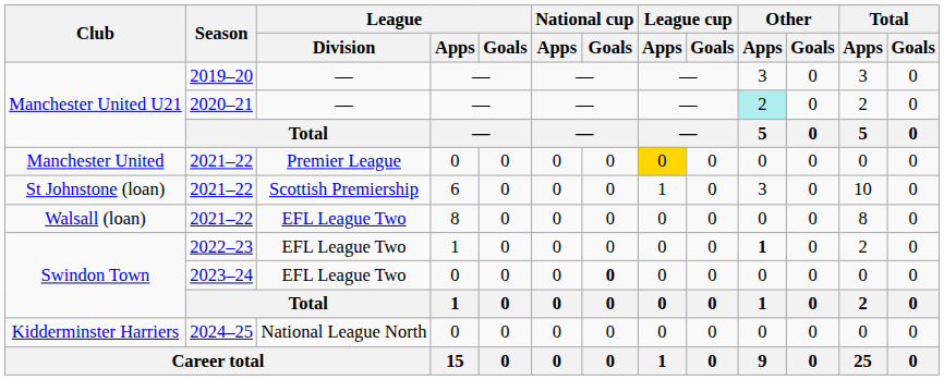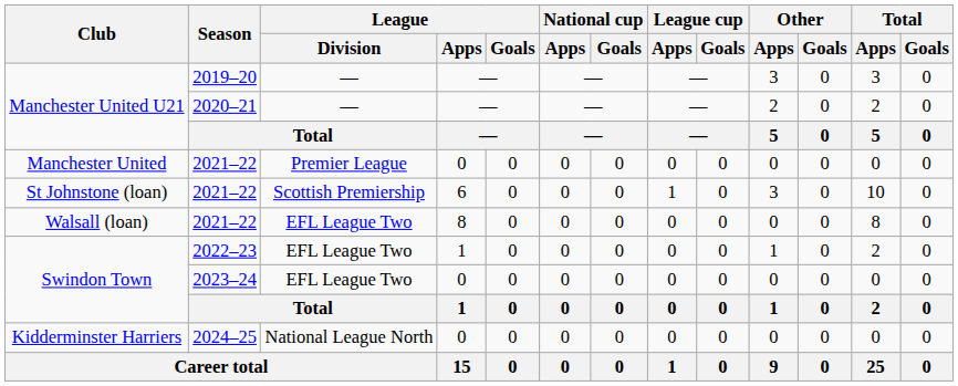Manchester United U21 / 2020–21 | Other / Apps: paleturquoise background -> no background
Manchester United | League cup / Apps: gold background -> no background
Swindon Town / 2022–23 | Other / Apps: bold -> normal
Swindon Town / 2023–24 | National cup / Goals: bold -> normal
